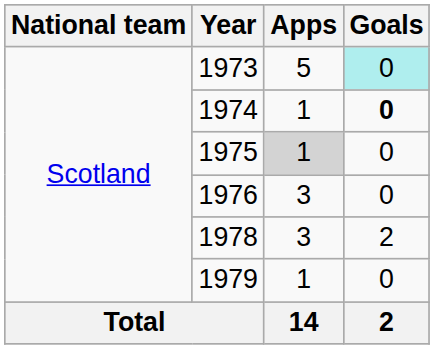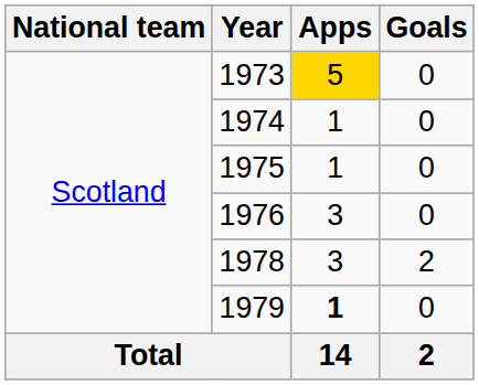1973 | Apps: no background -> gold background
1973 | Goals: paleturquoise background -> no background
1974 | Goals: bold -> normal
1975 | Apps: lightgrey background -> no background
1979 | Apps: normal -> bold
